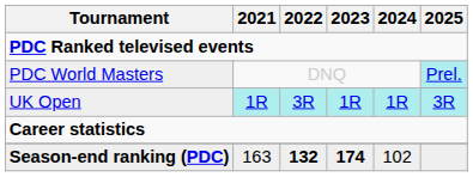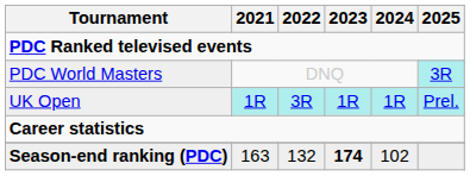PDC World Masters | 2025: Prel. -> 3R
UK Open | 2025: 3R -> Prel.
Season-end ranking (PDC) | 2022: bold -> normal
